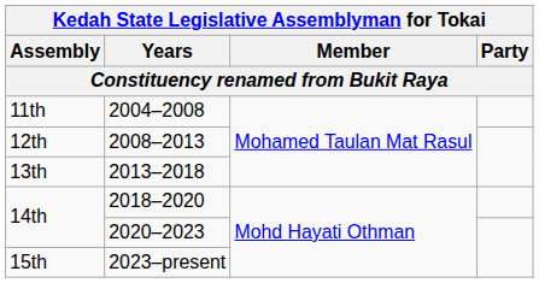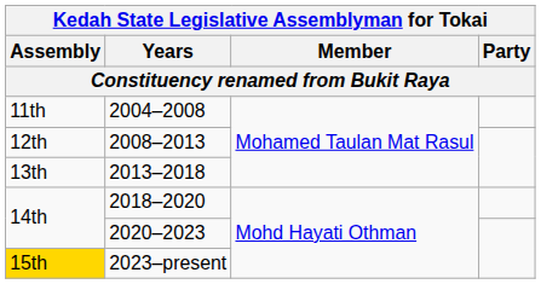2023–present | Assembly: no background -> gold background
